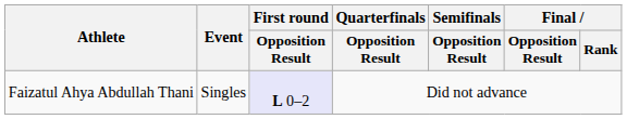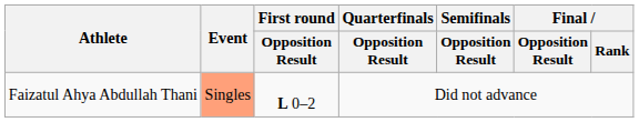Faizatul Ahya Abdullah Thani | Event: no background -> lightsalmon background
Faizatul Ahya Abdullah Thani | First round / Opposition Result: lavender background -> no background
